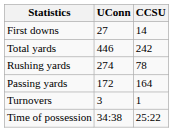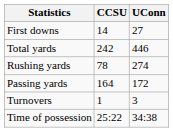columns swapped: UConn <-> CCSU
